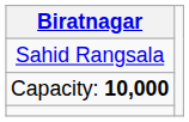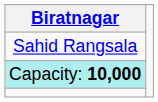Capacity: 10,000 | Biratnagar: no background -> paleturquoise background
